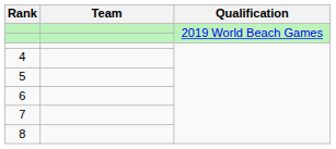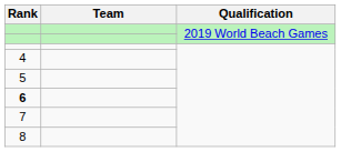6 | Rank: normal -> bold
